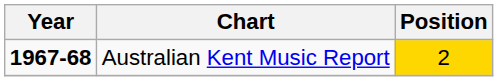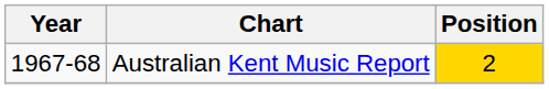Australian Kent Music Report | Year: bold -> normal
